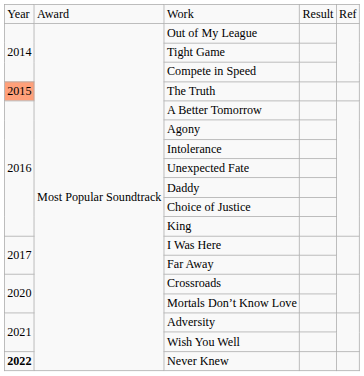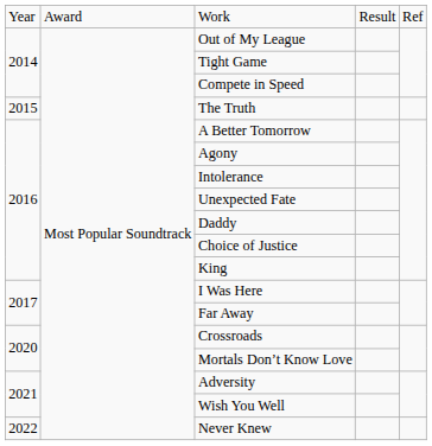The Truth | column 1: lightsalmon background -> no background
Never Knew | column 1: bold -> normal
